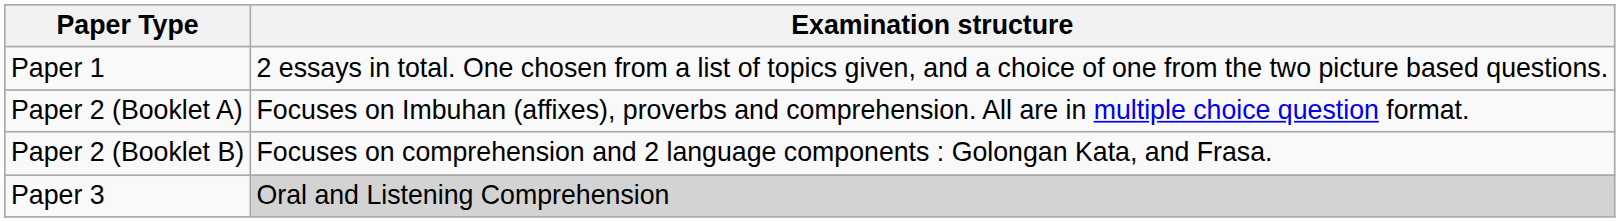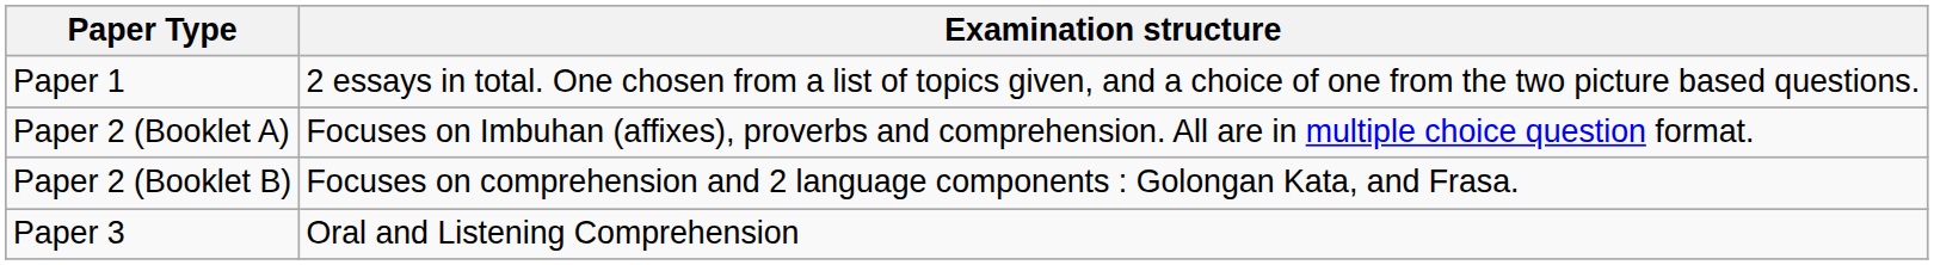Paper 3 | Examination structure: lightgrey background -> no background
